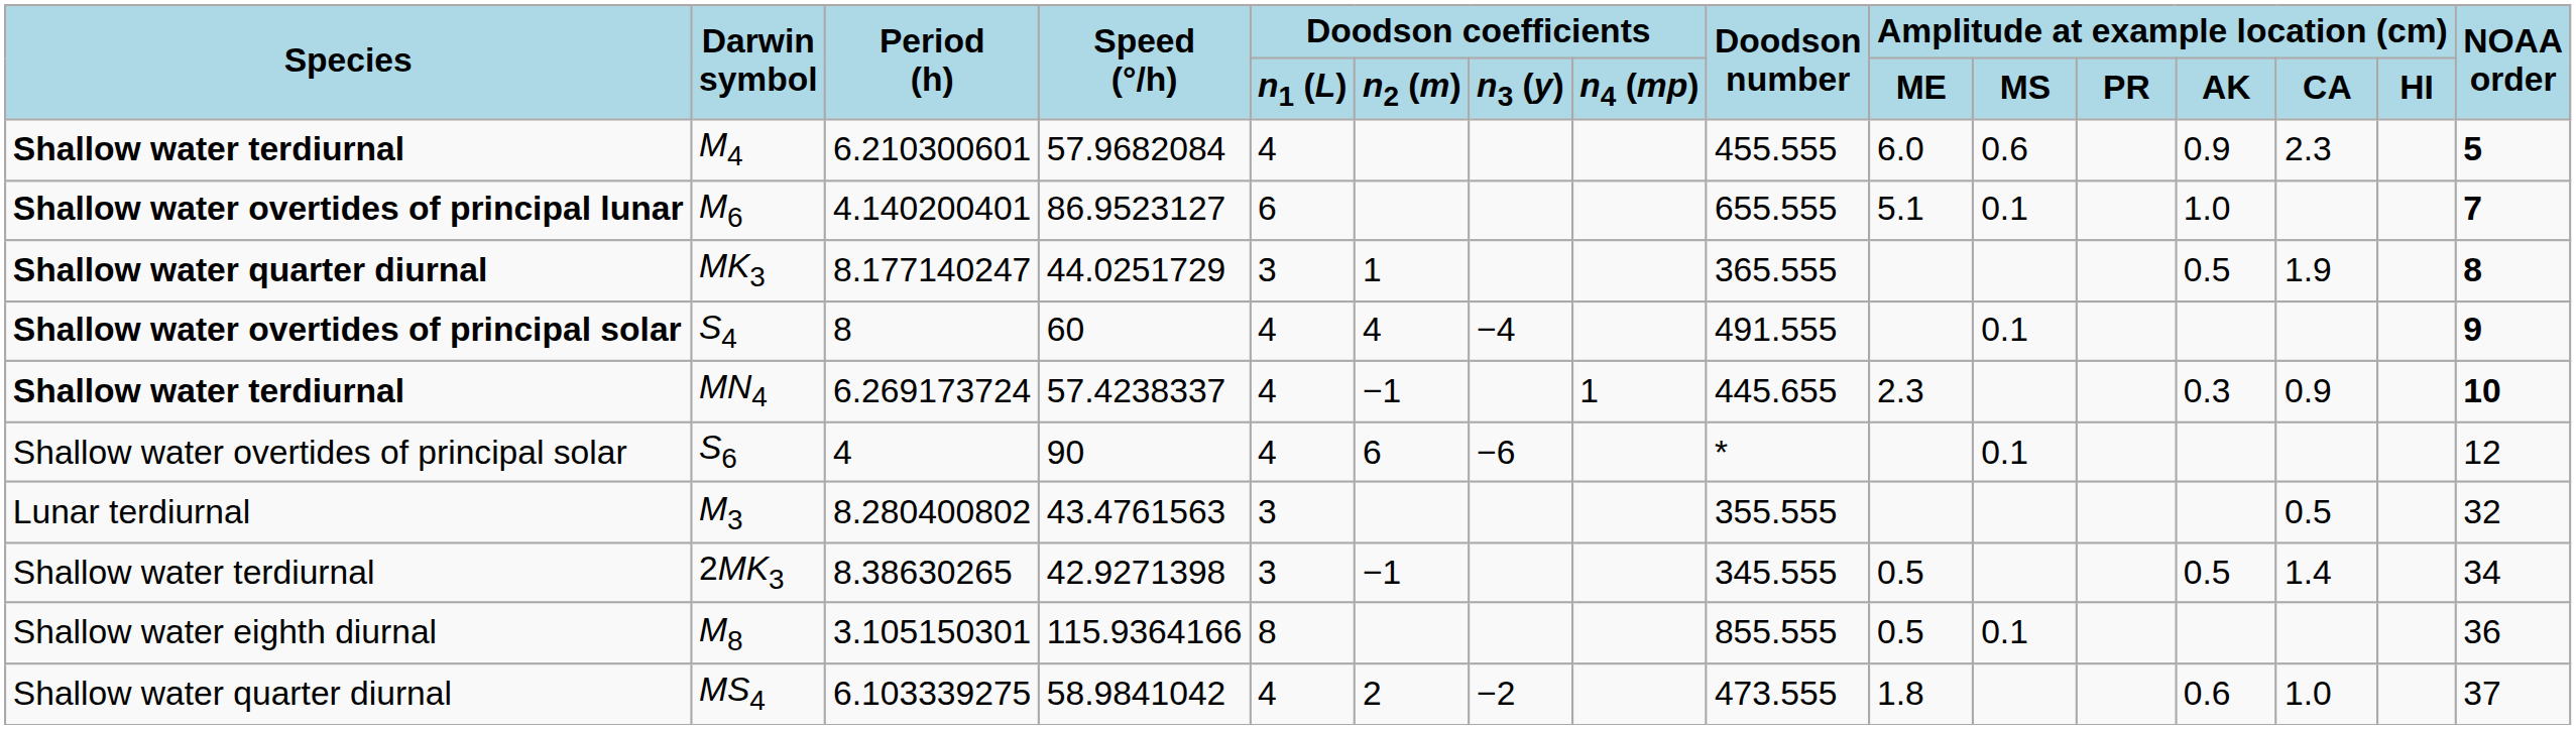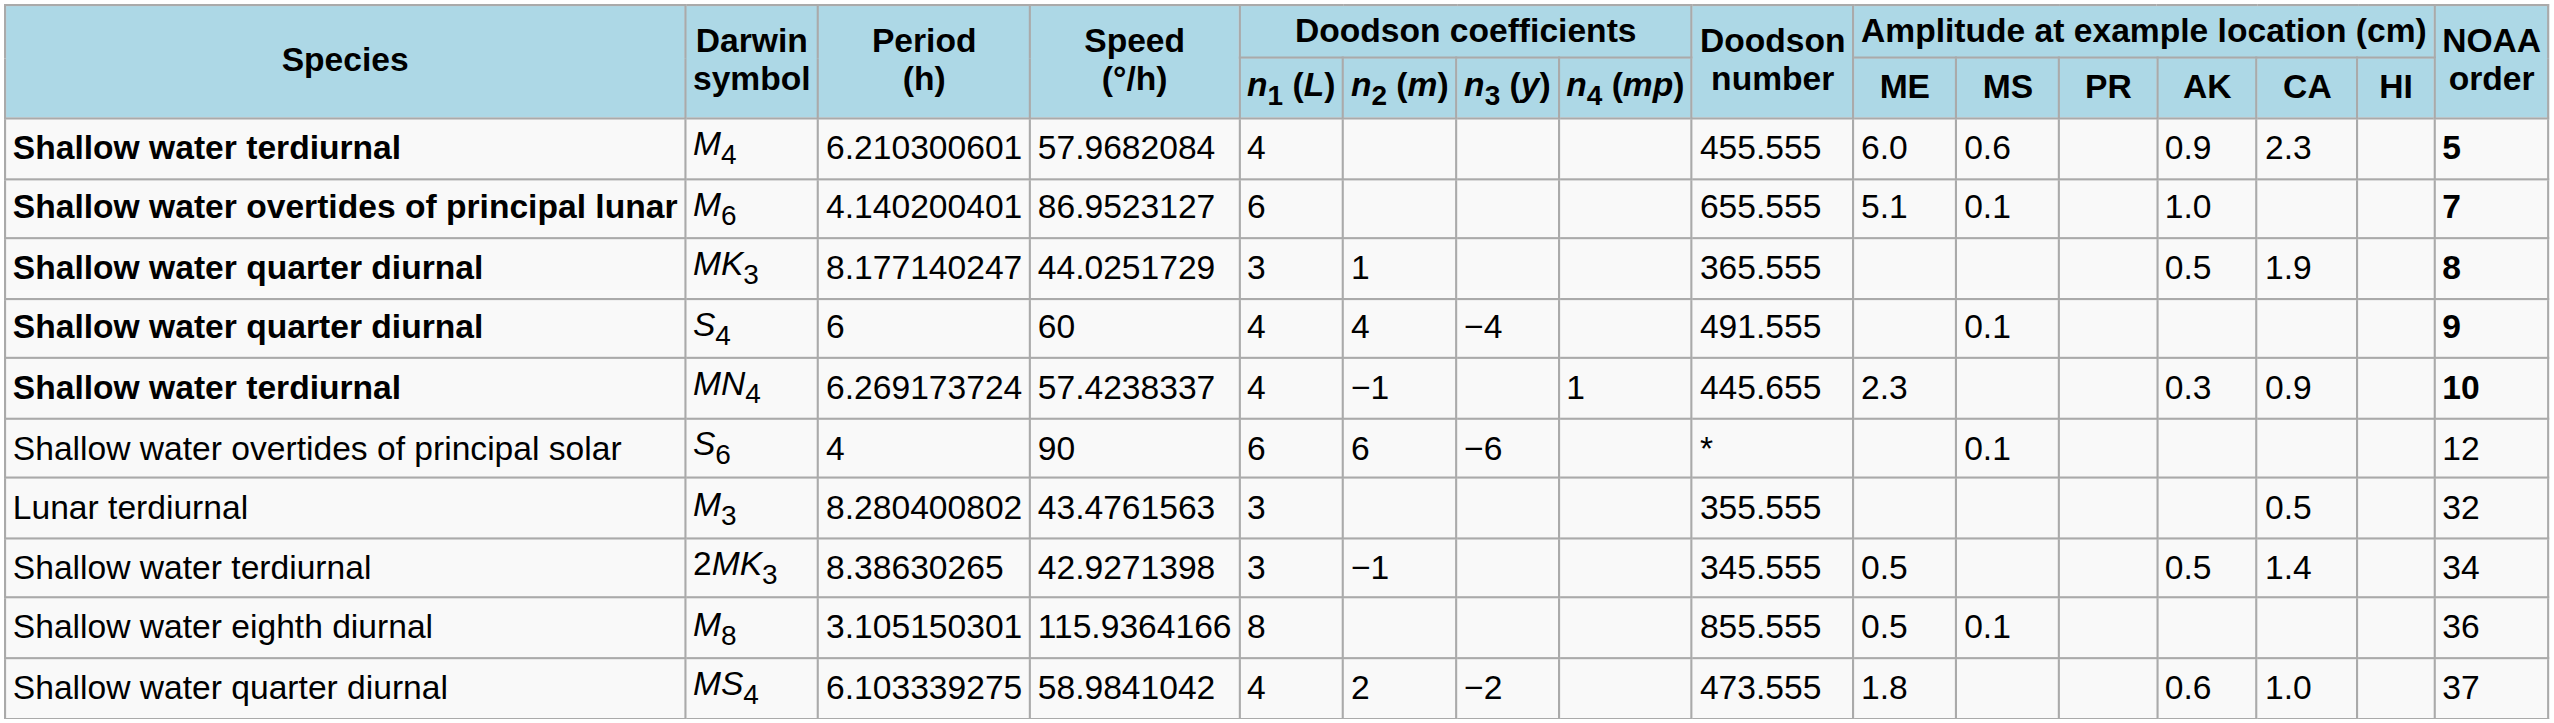S4 | Species: Shallow water overtides of principal solar -> Shallow water quarter diurnal
S4 | Period (h): 8 -> 6
S6 | Doodson coefficients / n1 (L): 4 -> 6
